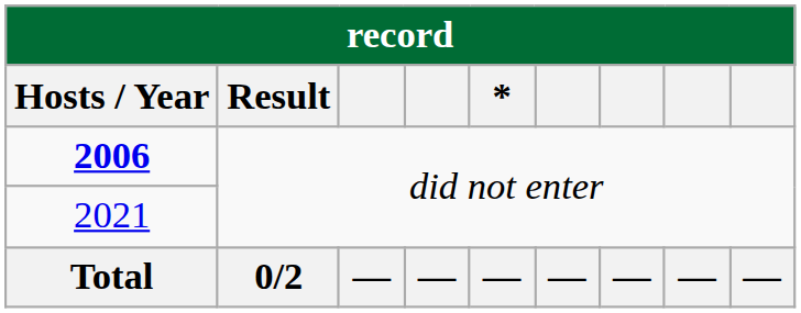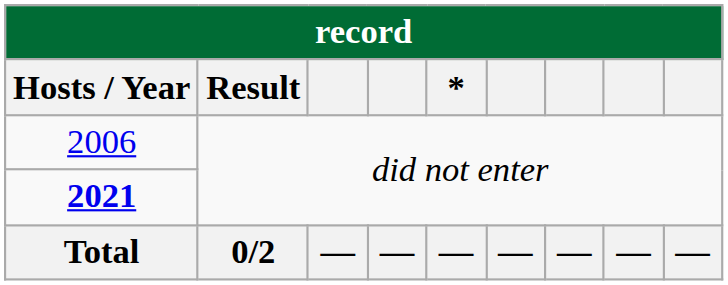2006 | Hosts / Year: bold -> normal
2021 | Hosts / Year: normal -> bold
